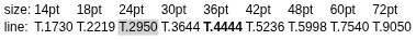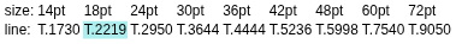line: | column 3: no background -> paleturquoise background
line: | column 4: lightgrey background -> no background
line: | column 6: bold -> normal
